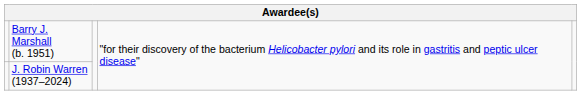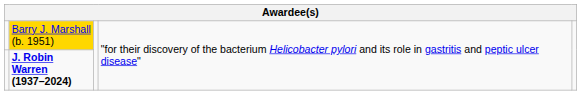Barry J. Marshall (b. 1951) | column 2: no background -> gold background
J. Robin Warren (1937–2024) | column 2: normal -> bold
